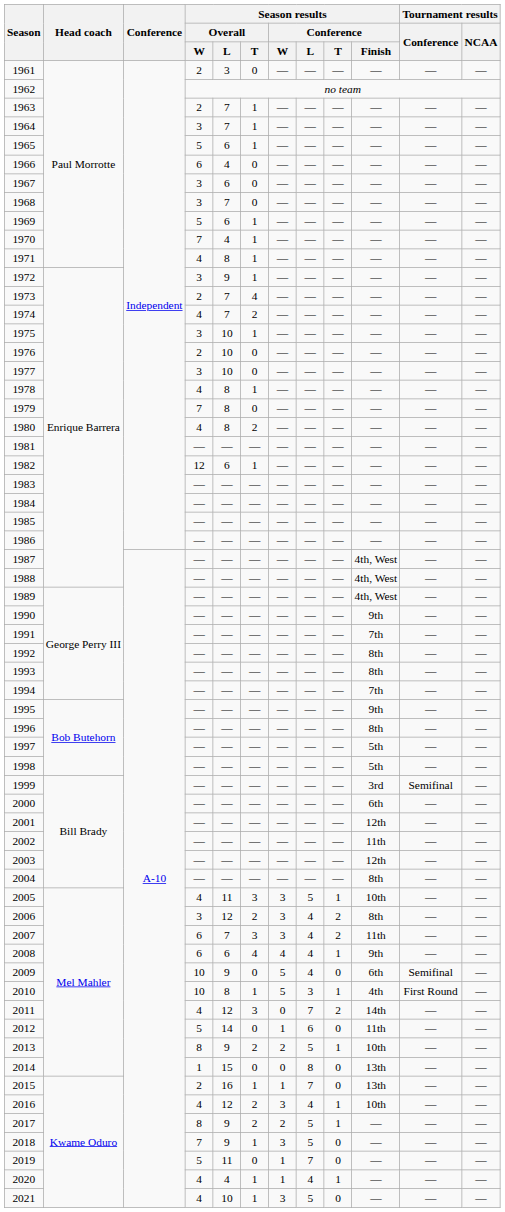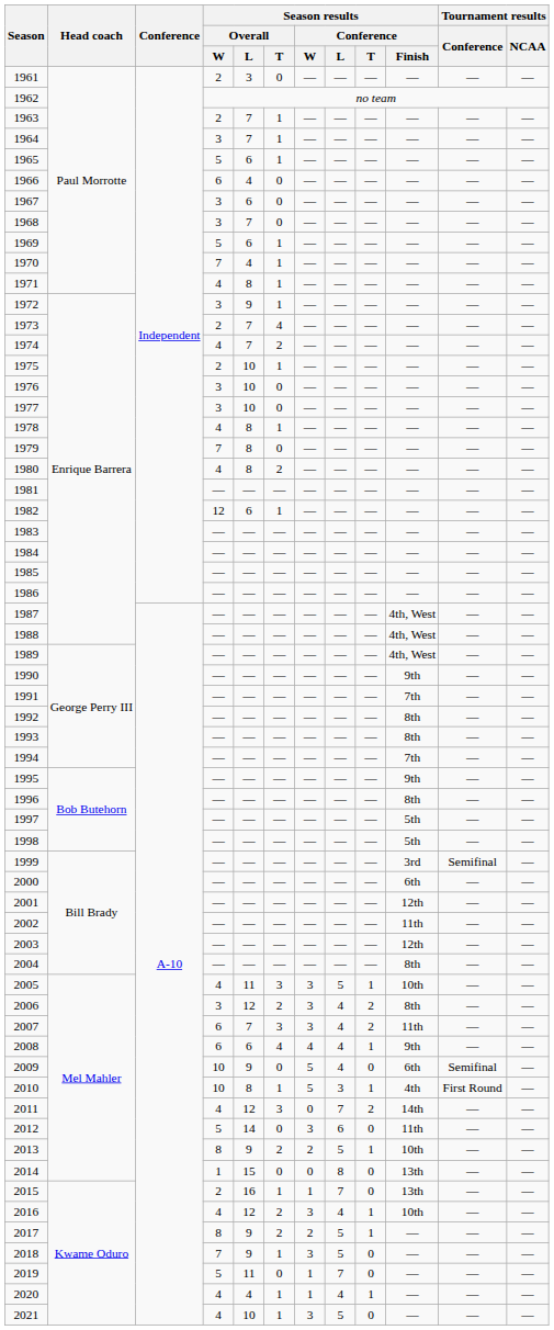1975 | Season results / Overall / W: 3 -> 2
1976 | Season results / Overall / W: 2 -> 3
2012 | Season results / Conference / W: 1 -> 3
